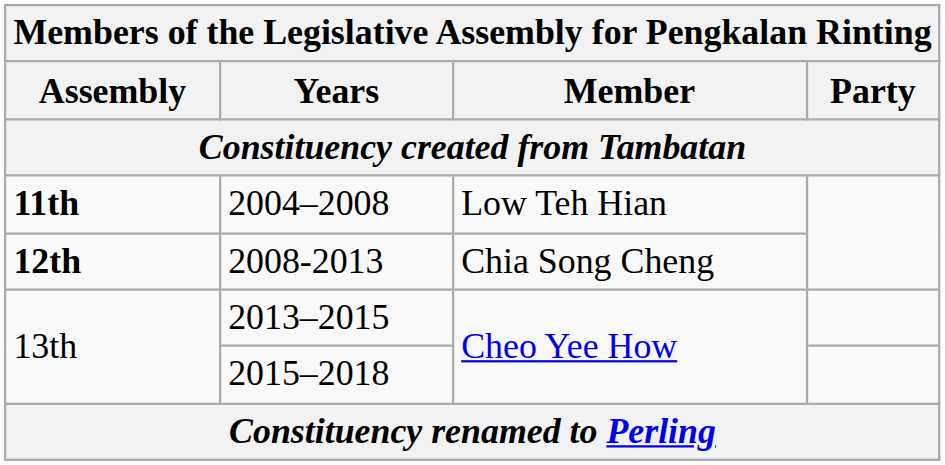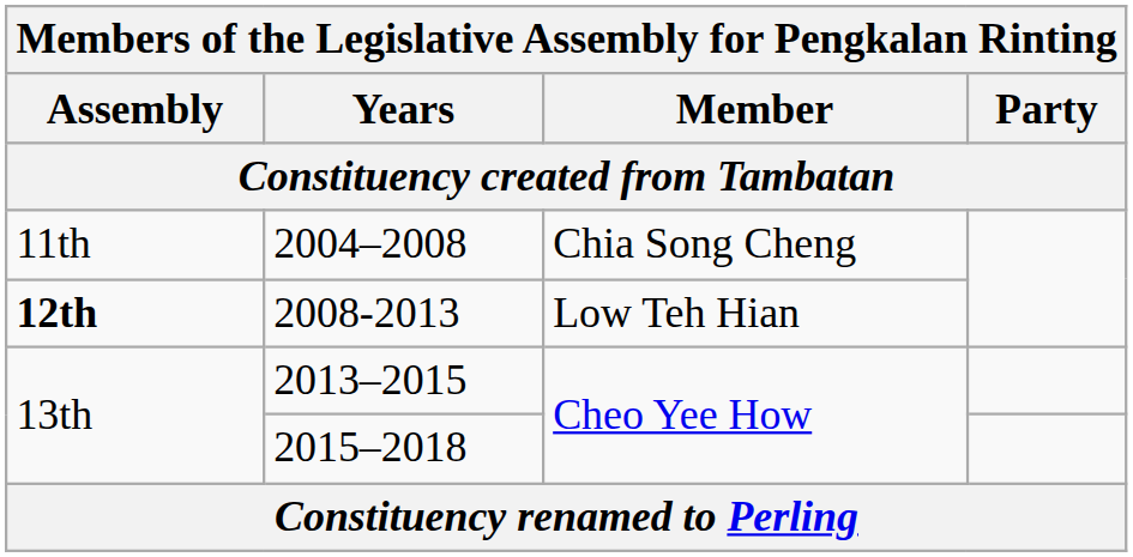2004–2008 | Assembly: bold -> normal
2004–2008 | Member: Low Teh Hian -> Chia Song Cheng
2008-2013 | Member: Chia Song Cheng -> Low Teh Hian
